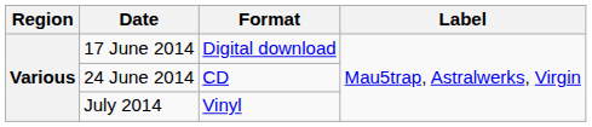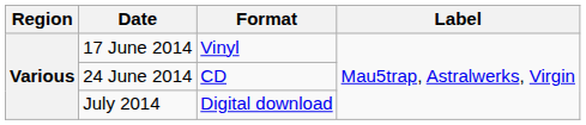17 June 2014 | Format: Digital download -> Vinyl
July 2014 | Format: Vinyl -> Digital download
